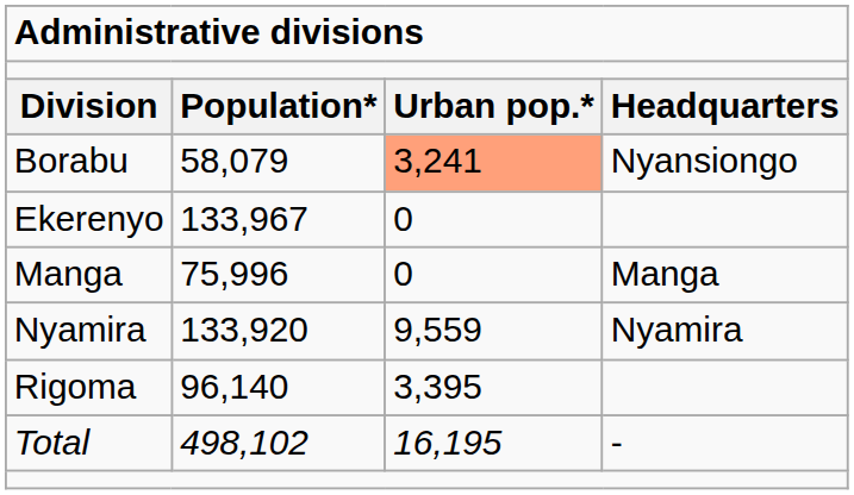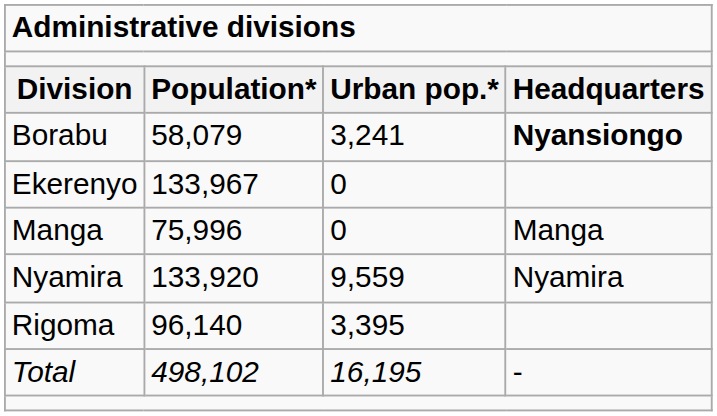Borabu | column 3: lightsalmon background -> no background
Borabu | column 4: normal -> bold
